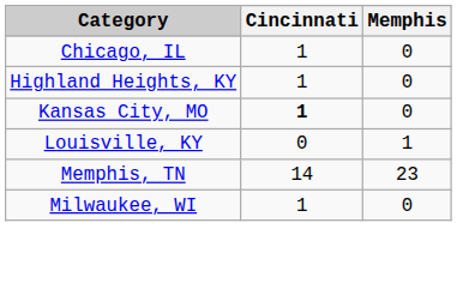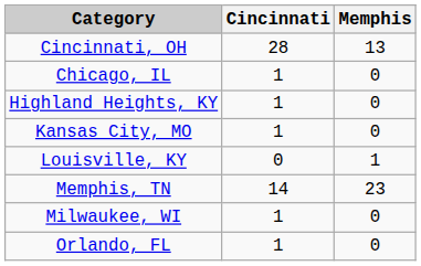+ row: Cincinnati, OH | 28 | 13
Kansas City, MO | Cincinnati: bold -> normal
+ row: Orlando, FL | 1 | 0
